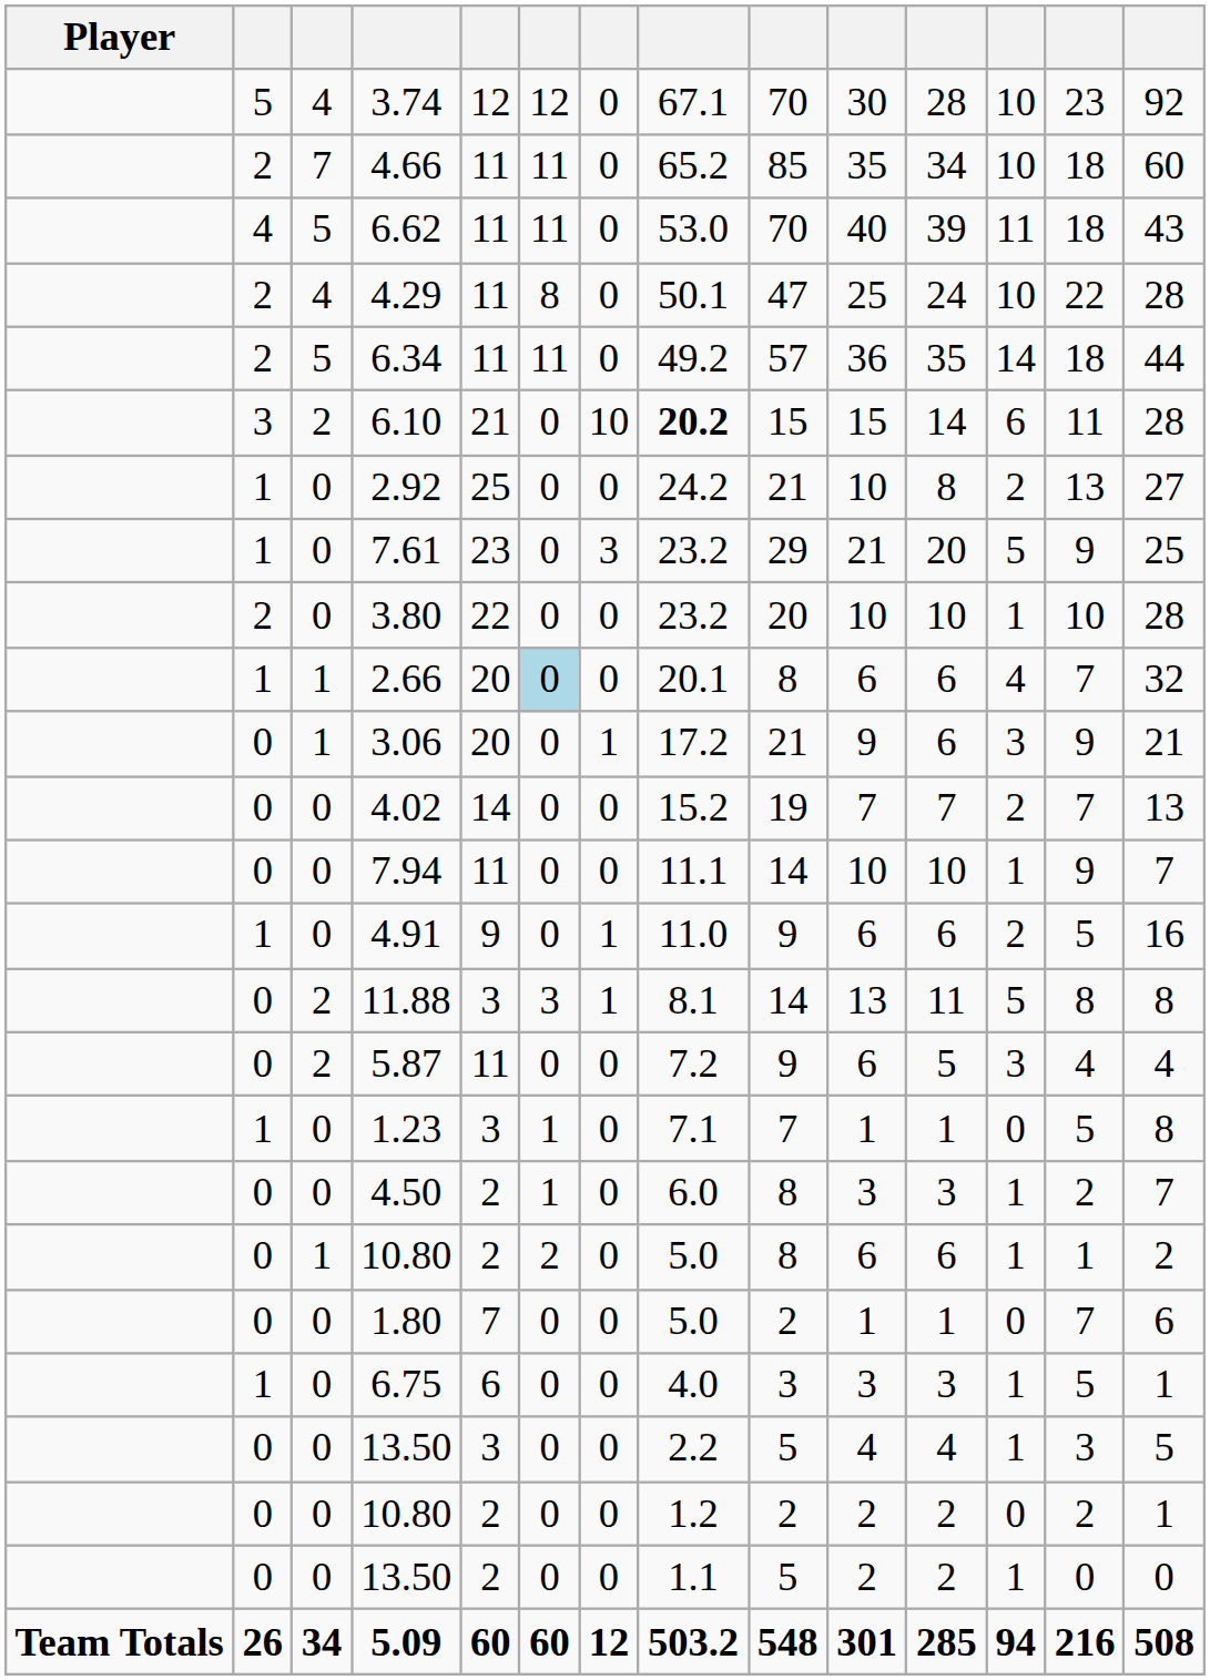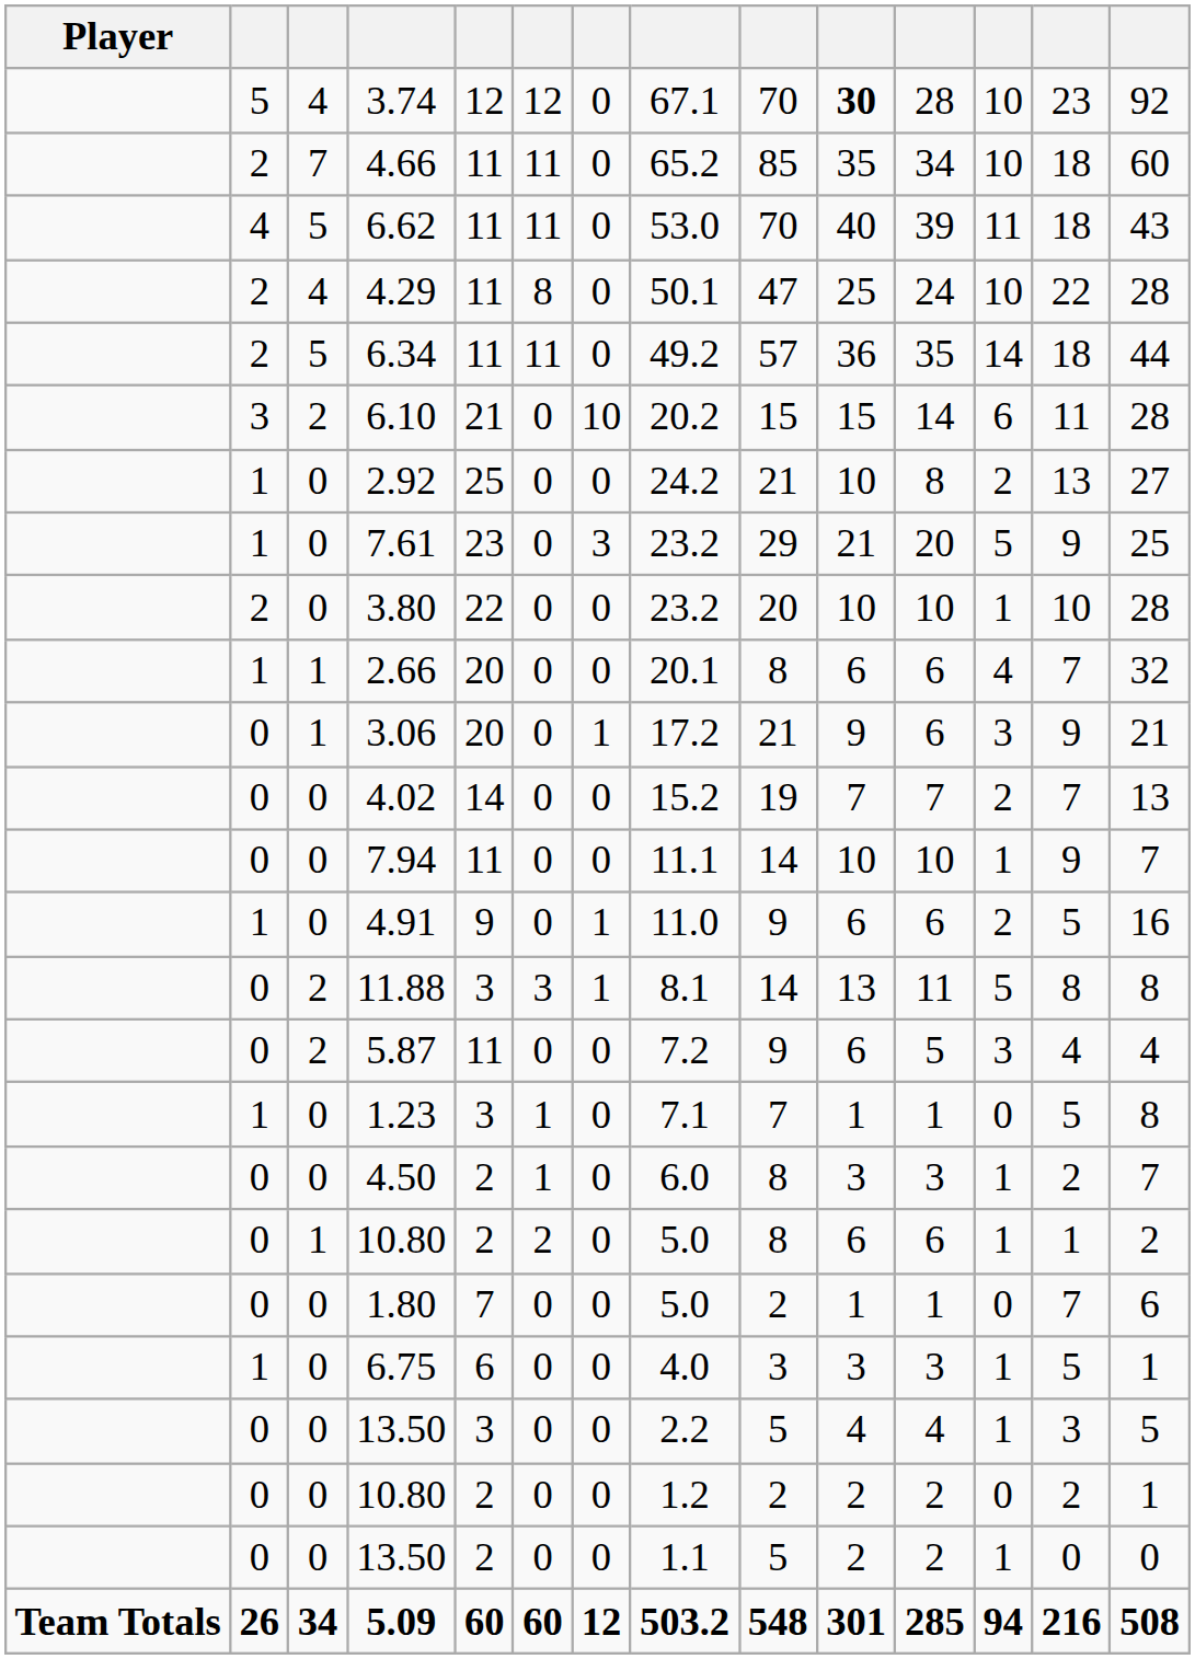3.74 | column 10: normal -> bold
6.10 | column 8: bold -> normal
2.66 | column 6: lightblue background -> no background
